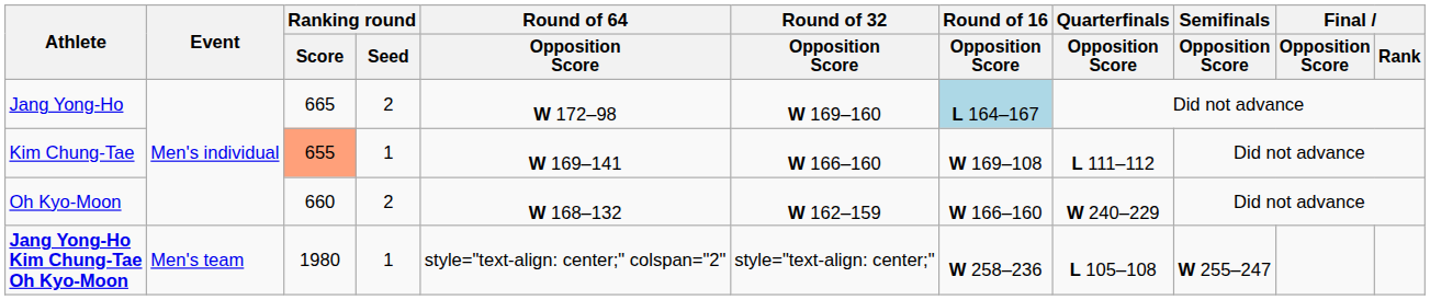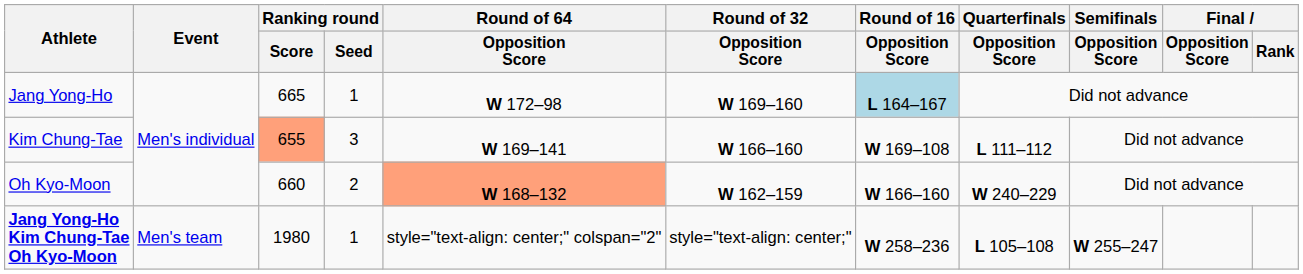Jang Yong-Ho | Ranking round / Seed: 2 -> 1
Kim Chung-Tae | Ranking round / Seed: 1 -> 3
Oh Kyo-Moon | Round of 64 / Opposition Score: no background -> lightsalmon background
